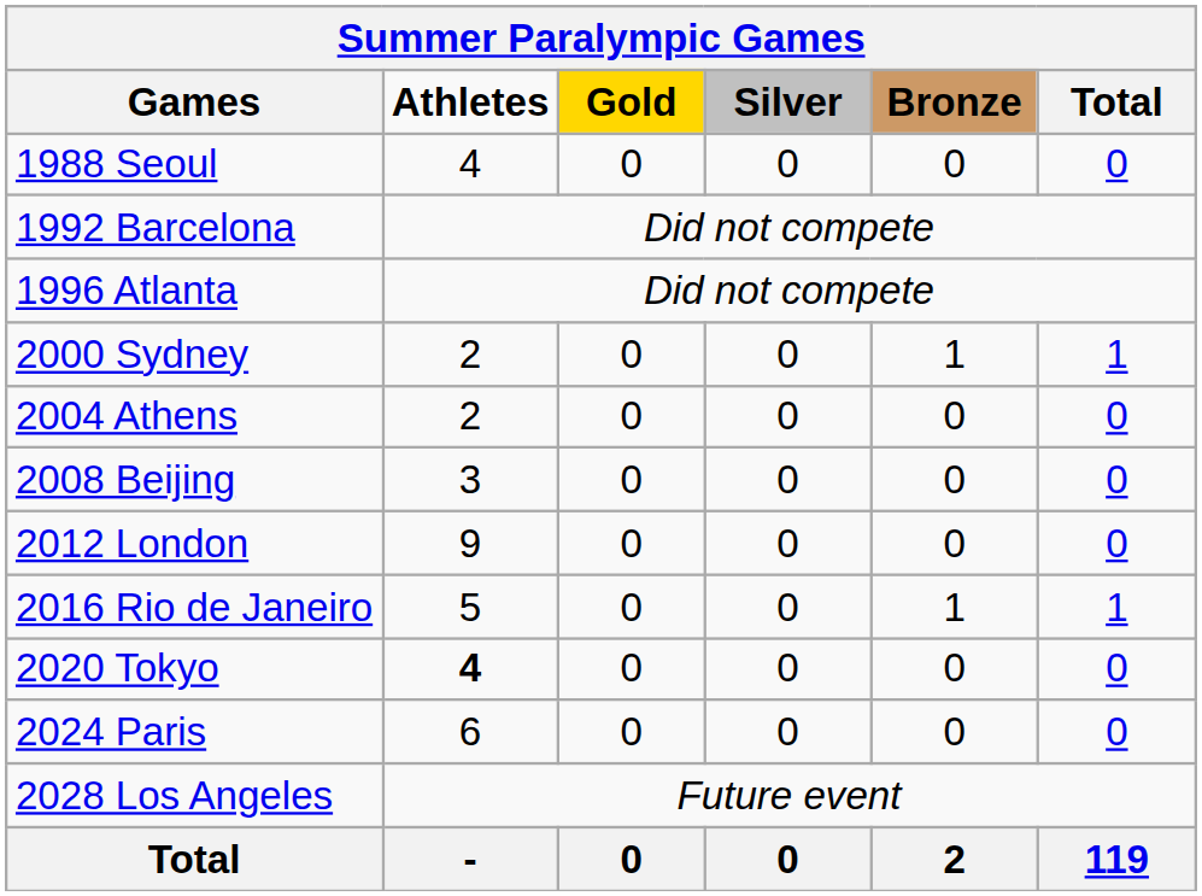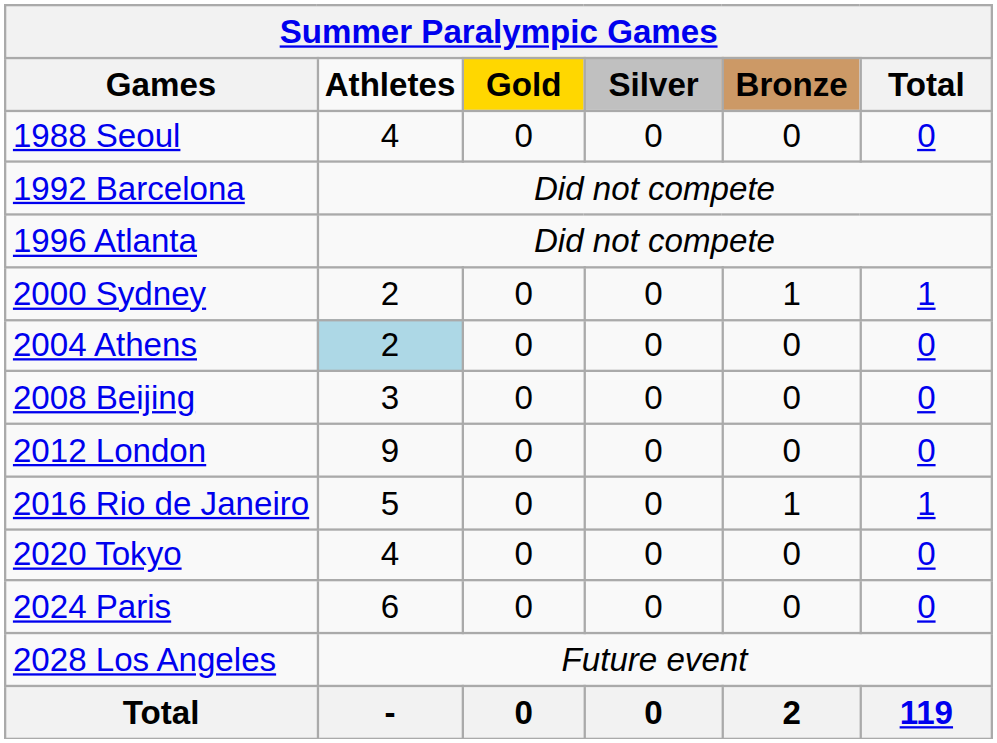2004 Athens | Athletes: no background -> lightblue background
2020 Tokyo | Athletes: bold -> normal
